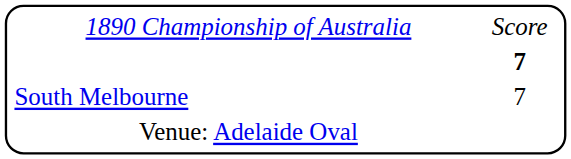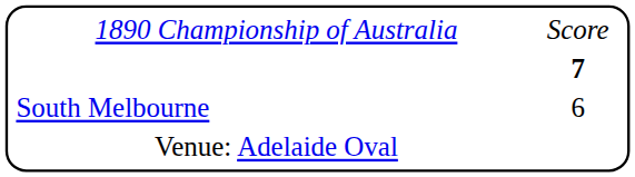South Melbourne | column 2: 7 -> 6
